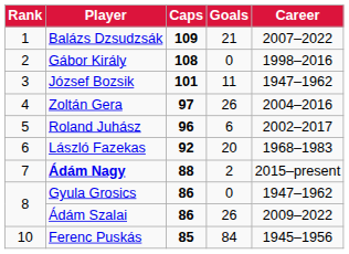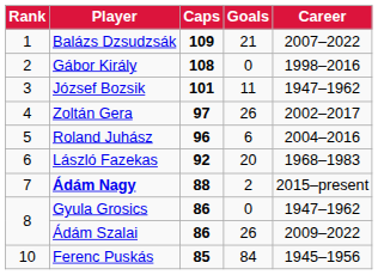Zoltán Gera | Career: 2004–2016 -> 2002–2017
Roland Juhász | Career: 2002–2017 -> 2004–2016
